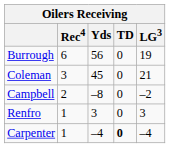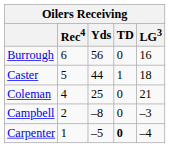Burrough | LG3: 19 -> 16
+ row: Caster | 5 | 44 | 1 | 18
Coleman | Rec4: 3 -> 4
Coleman | Yds: 45 -> 25
Campbell | LG3: –2 -> –3
- row: Renfro | 1 | 3 | 0 | 3
Carpenter | Yds: –4 -> –5
